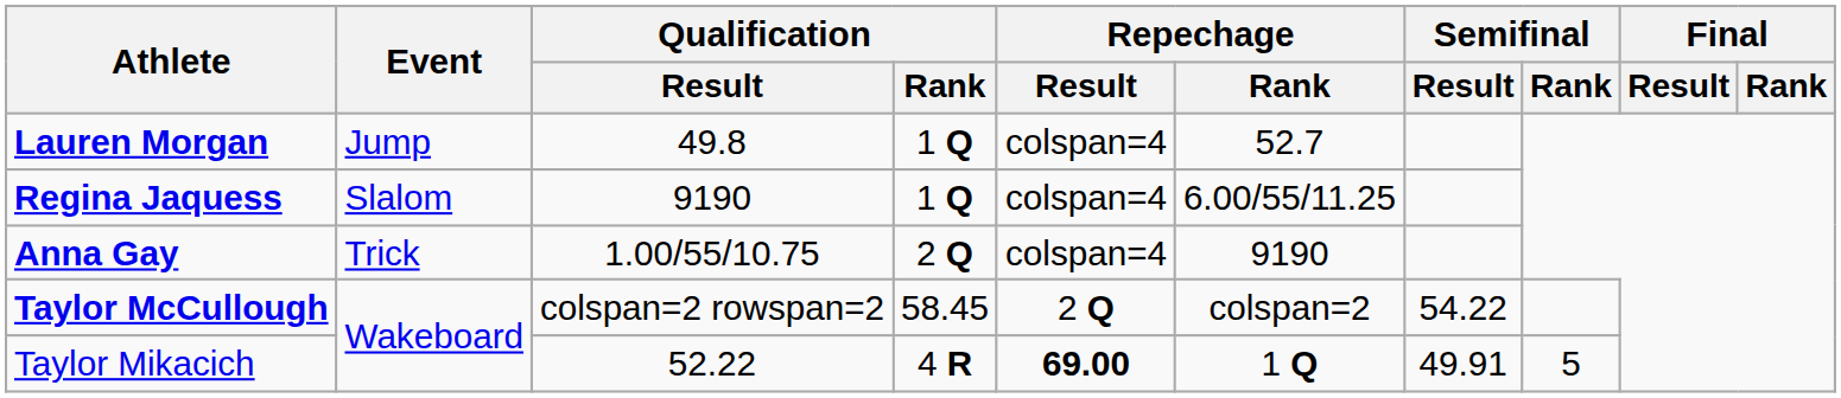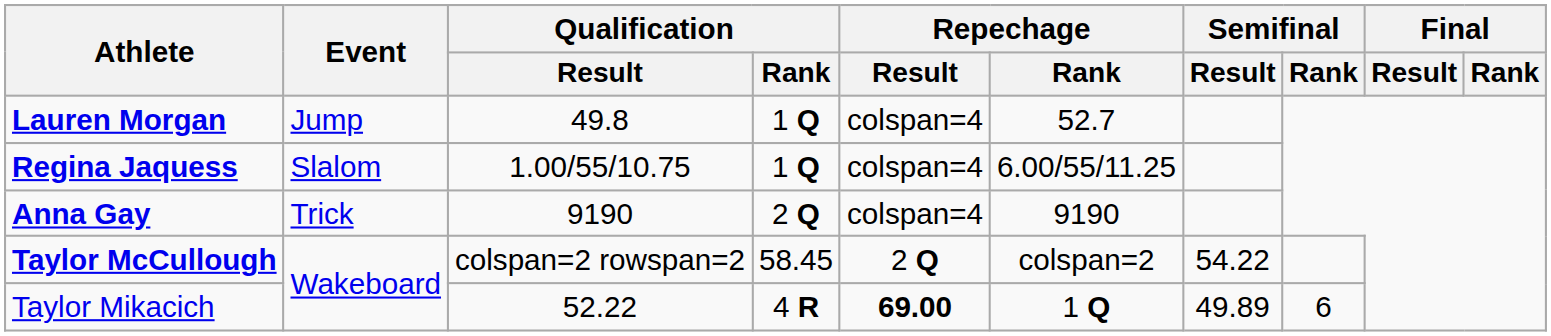Regina Jaquess | Qualification / Result: 9190 -> 1.00/55/10.75
Anna Gay | Qualification / Result: 1.00/55/10.75 -> 9190
Taylor Mikacich | Semifinal / Result: 49.91 -> 49.89
Taylor Mikacich | Semifinal / Rank: 5 -> 6
